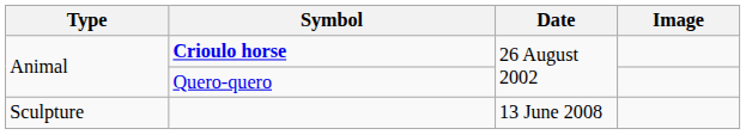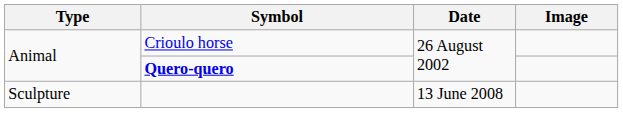Crioulo horse | Symbol: bold -> normal
Quero-quero | Symbol: normal -> bold
